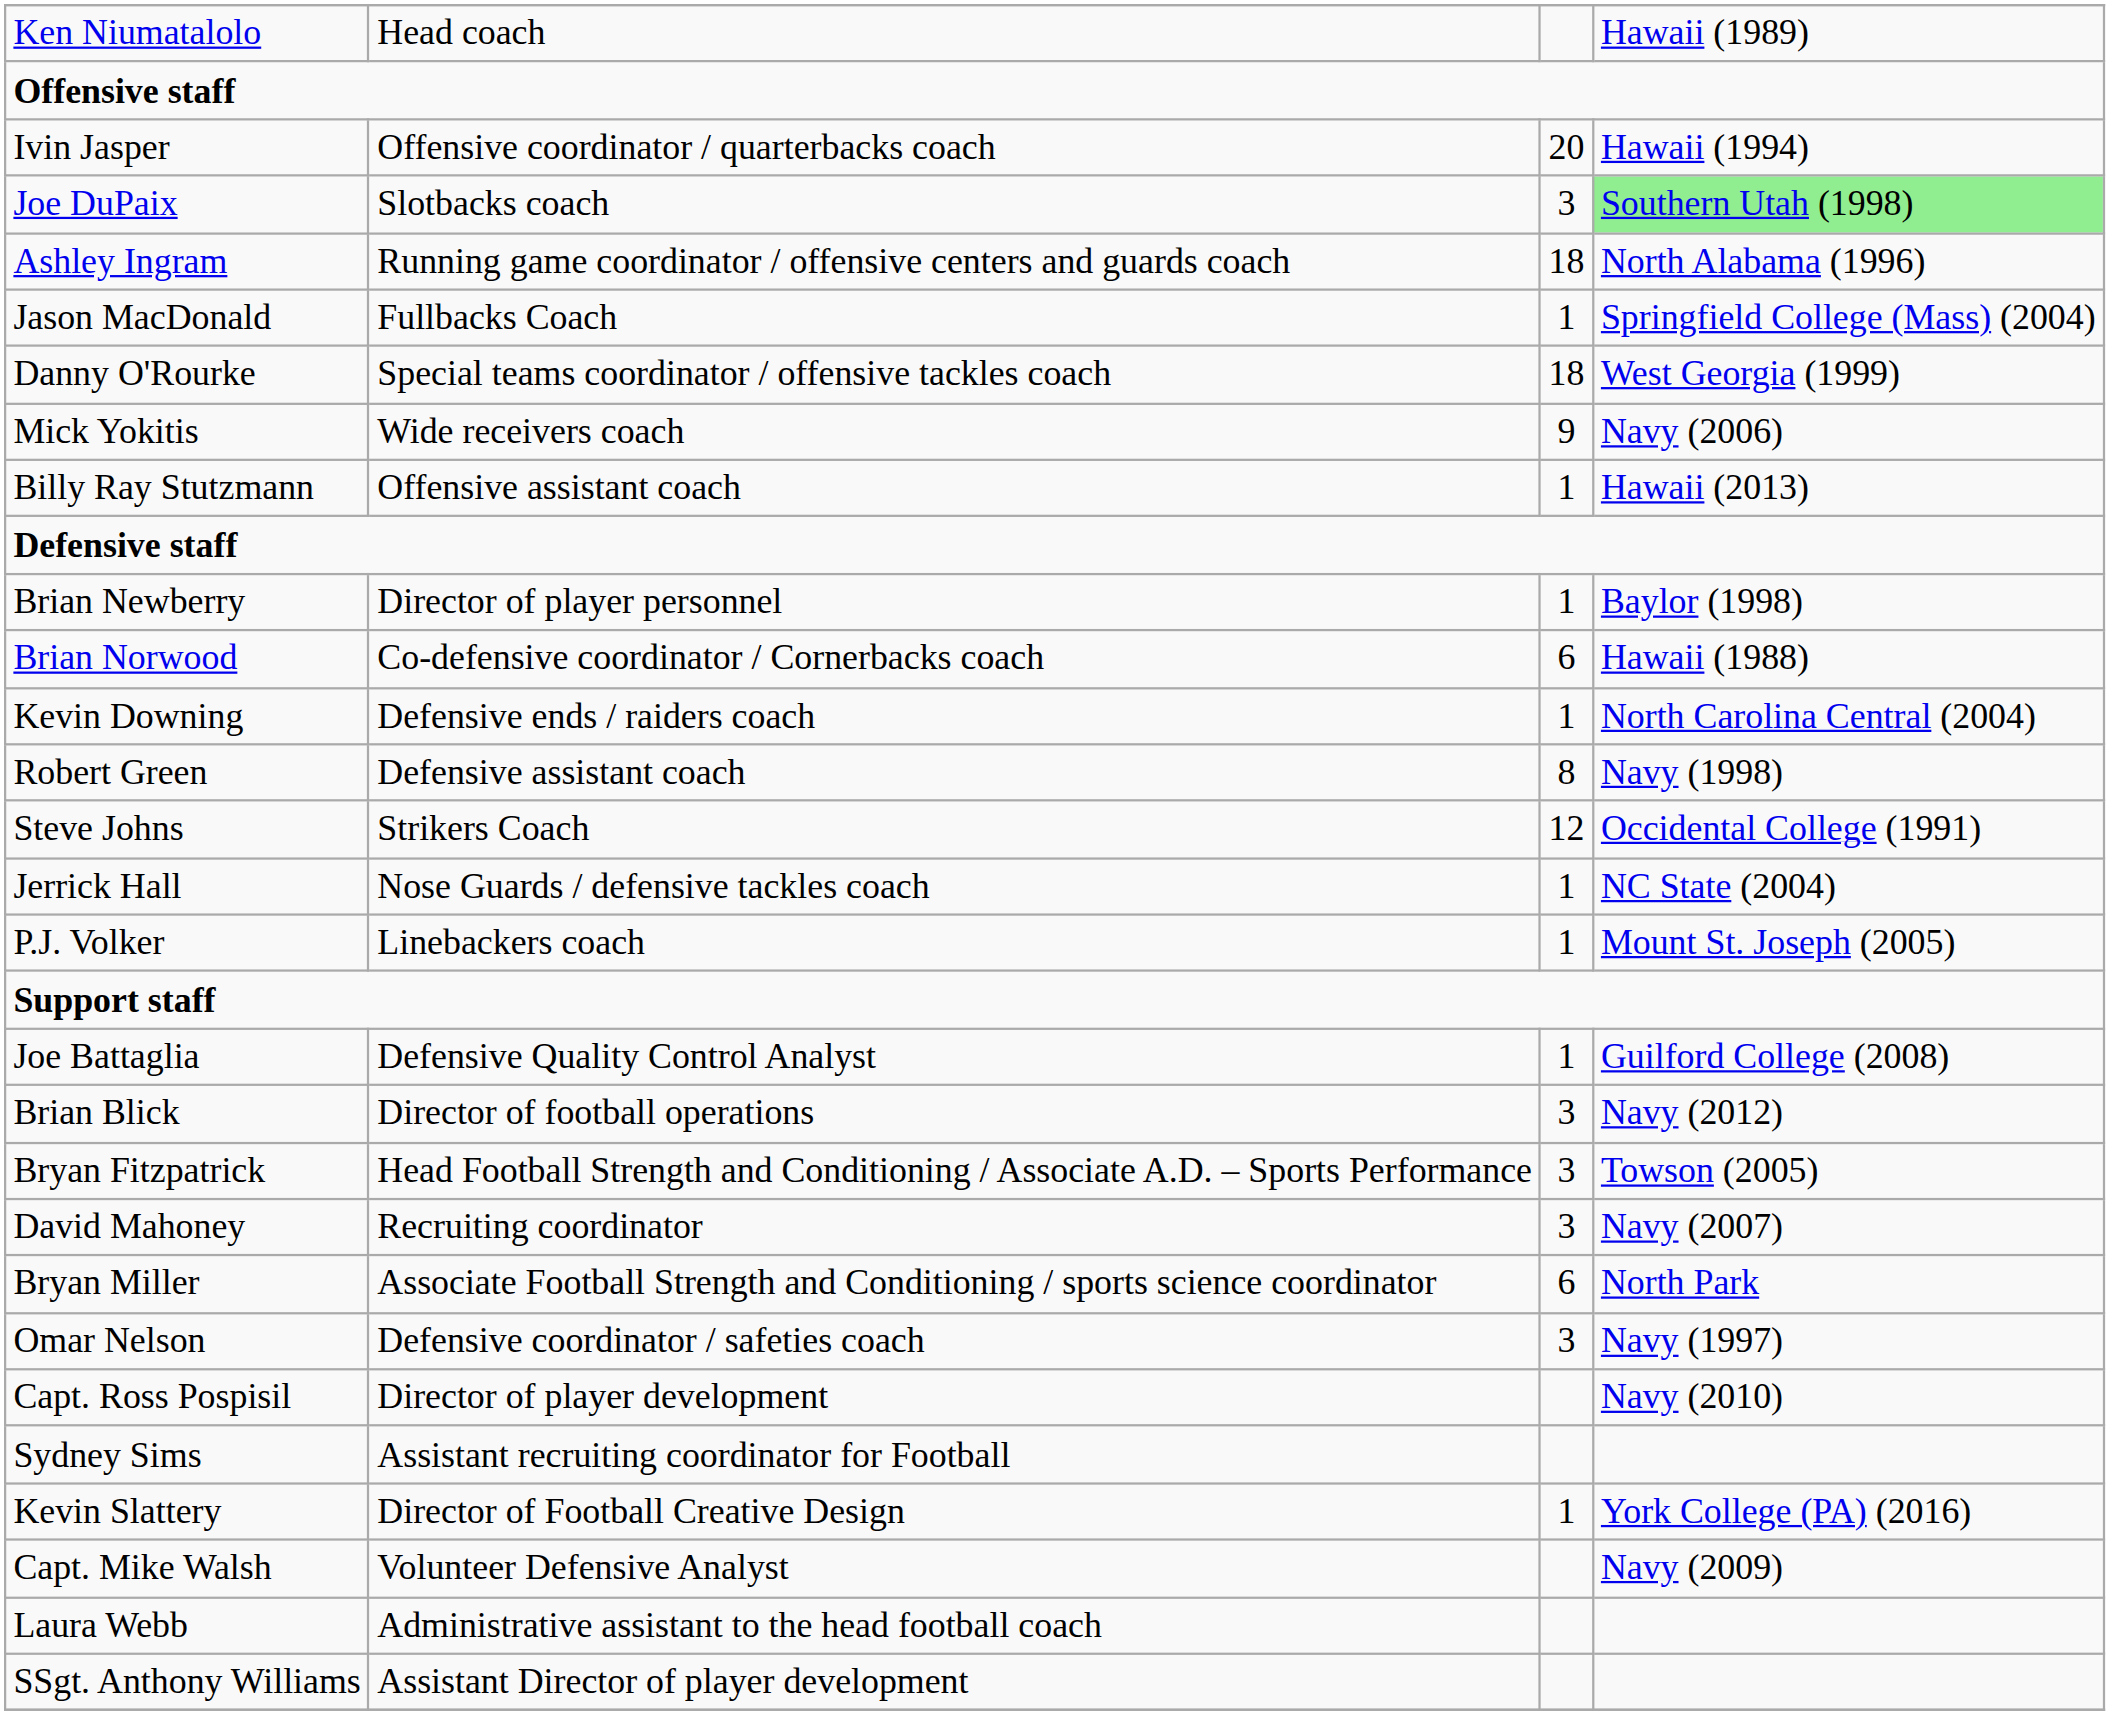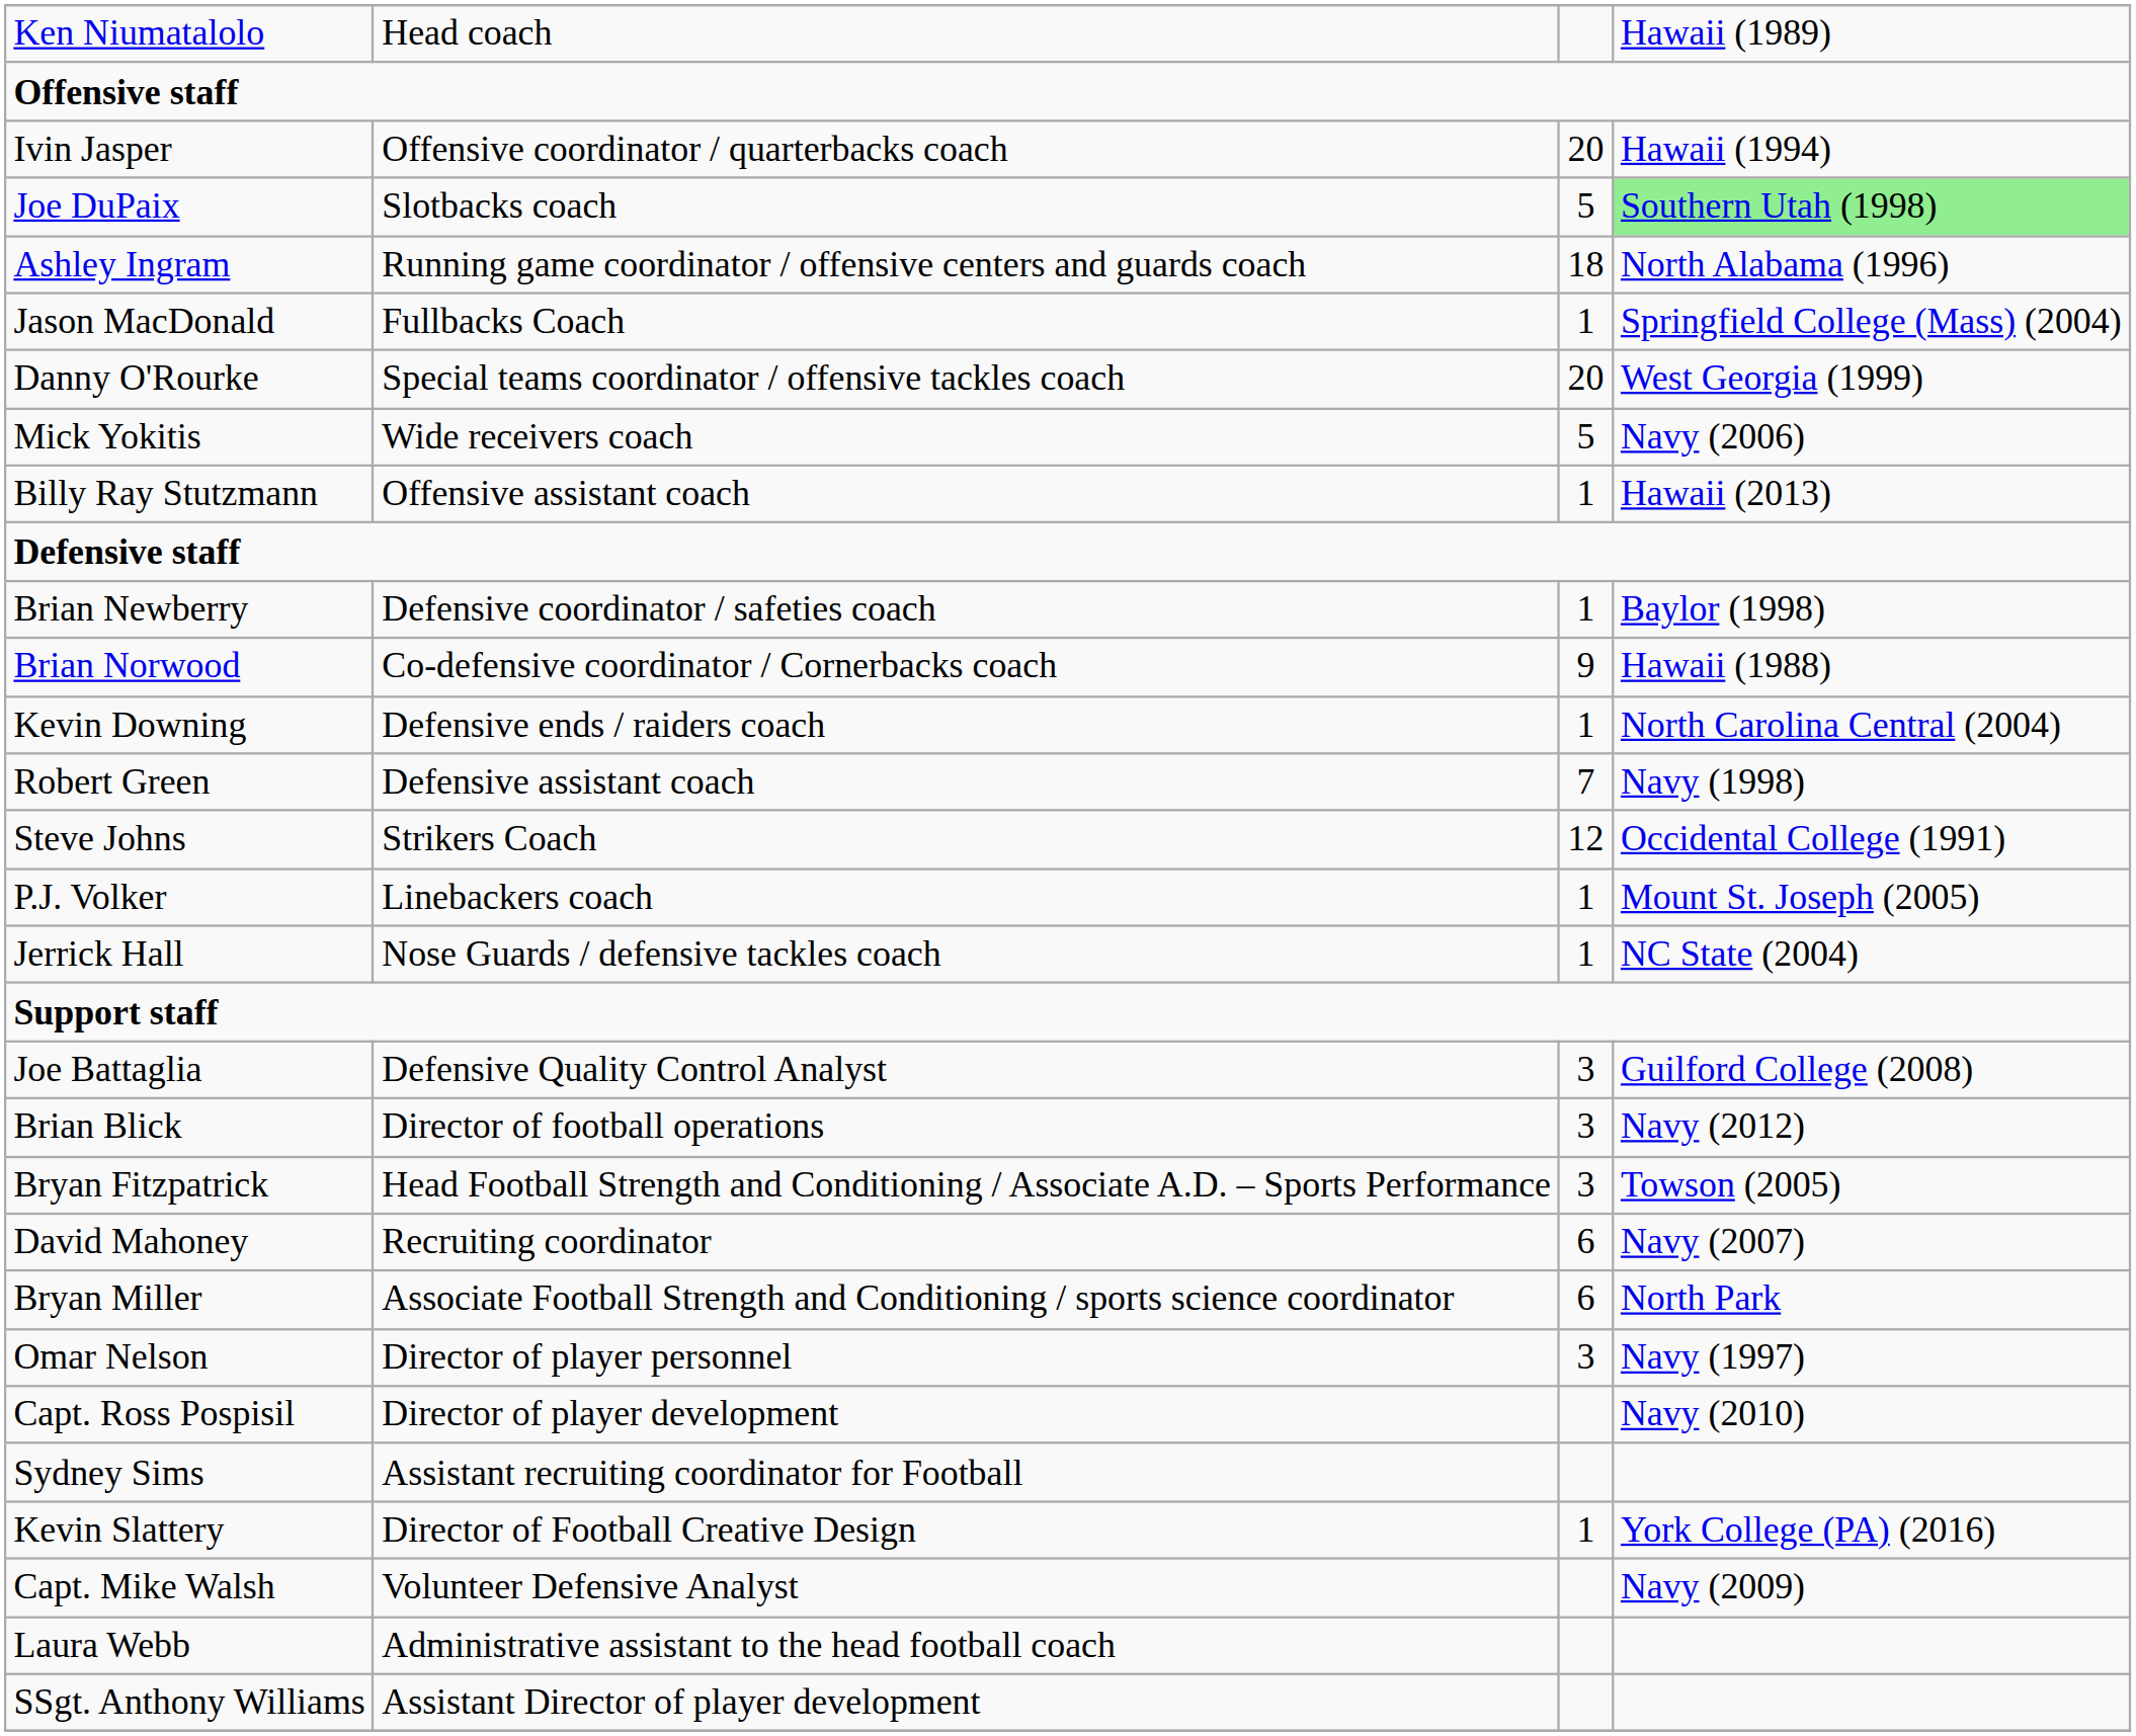Joe DuPaix | column 3: 3 -> 5
Danny O'Rourke | column 3: 18 -> 20
Mick Yokitis | column 3: 9 -> 5
Brian Newberry | column 2: Director of player personnel -> Defensive coordinator / safeties coach
Brian Norwood | column 3: 6 -> 9
Robert Green | column 3: 8 -> 7
rows swapped: Jerrick Hall <-> P.J. Volker
Joe Battaglia | column 3: 1 -> 3
David Mahoney | column 3: 3 -> 6
Omar Nelson | column 2: Defensive coordinator / safeties coach -> Director of player personnel
